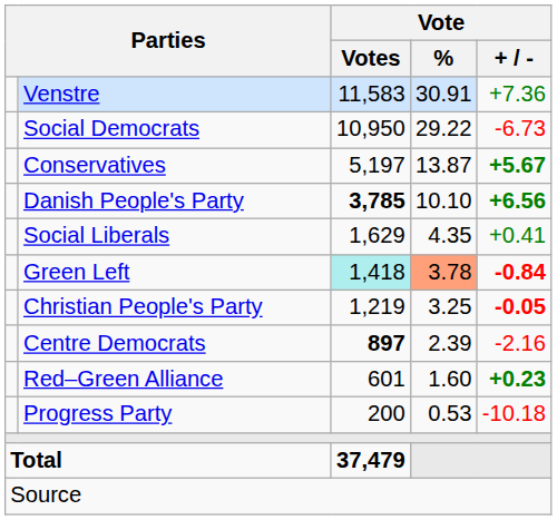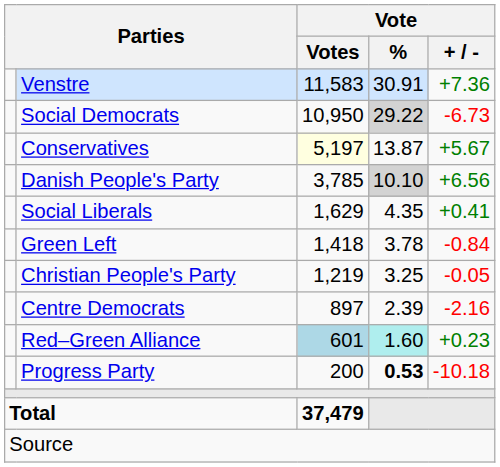Social Democrats | Vote / %: no background -> lightgrey background
Conservatives | Vote / Votes: no background -> lightyellow background
Conservatives | Vote / + / -: bold -> normal
Danish People's Party | Vote / Votes: bold -> normal
Danish People's Party | Vote / %: no background -> lightgrey background
Danish People's Party | Vote / + / -: bold -> normal
Green Left | Vote / Votes: paleturquoise background -> no background
Green Left | Vote / %: lightsalmon background -> no background
Green Left | Vote / + / -: bold -> normal
Christian People's Party | Vote / + / -: bold -> normal
Centre Democrats | Vote / Votes: bold -> normal
Red–Green Alliance | Vote / Votes: no background -> lightblue background
Red–Green Alliance | Vote / %: no background -> paleturquoise background
Red–Green Alliance | Vote / + / -: bold -> normal
Progress Party | Vote / %: normal -> bold
